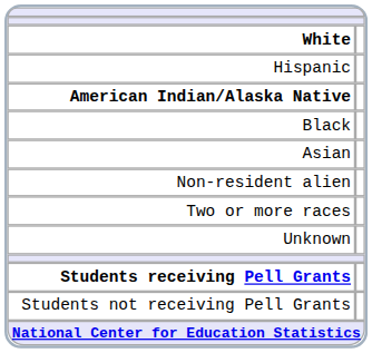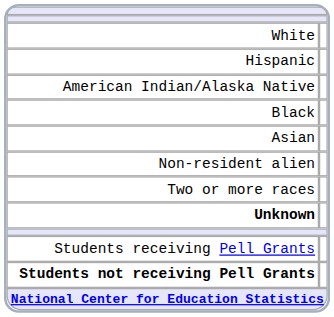White | column 1: bold -> normal
American Indian/Alaska Native | column 1: bold -> normal
Unknown | column 1: normal -> bold
Students receiving Pell Grants | column 1: bold -> normal
Students not receiving Pell Grants | column 1: normal -> bold
